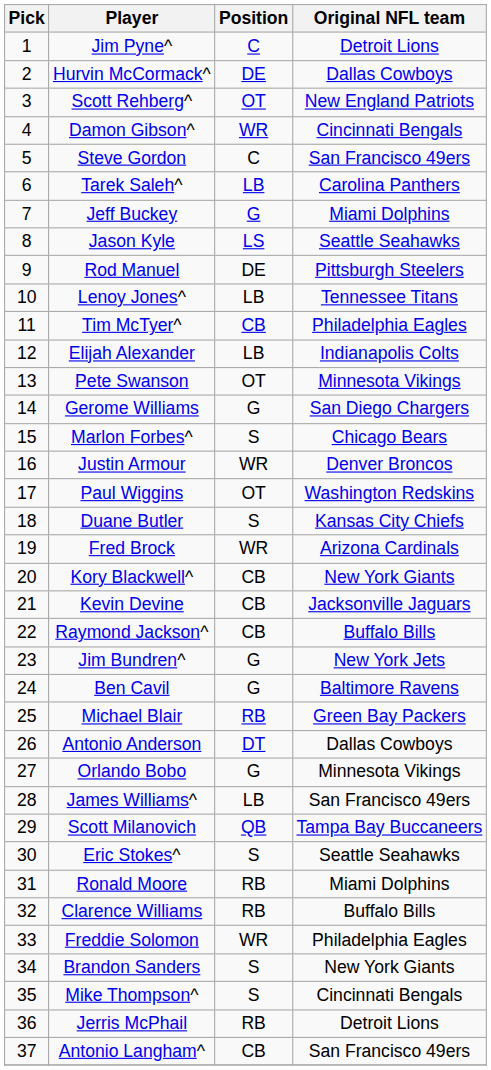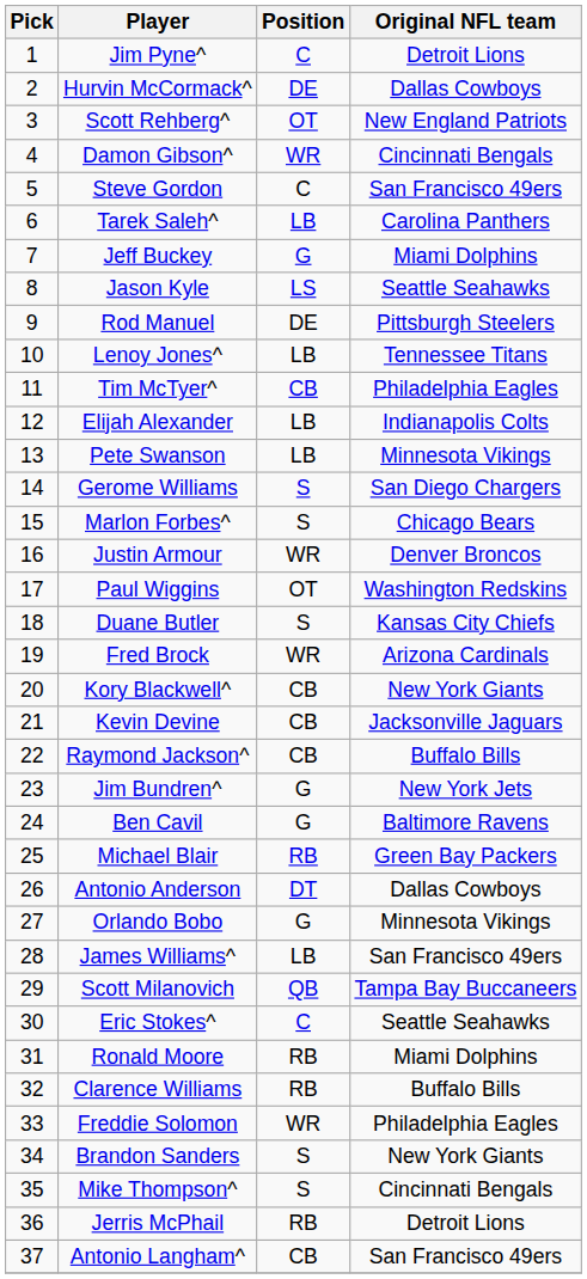Pete Swanson | Position: OT -> LB
Gerome Williams | Position: G -> S
Eric Stokes^ | Position: S -> C
